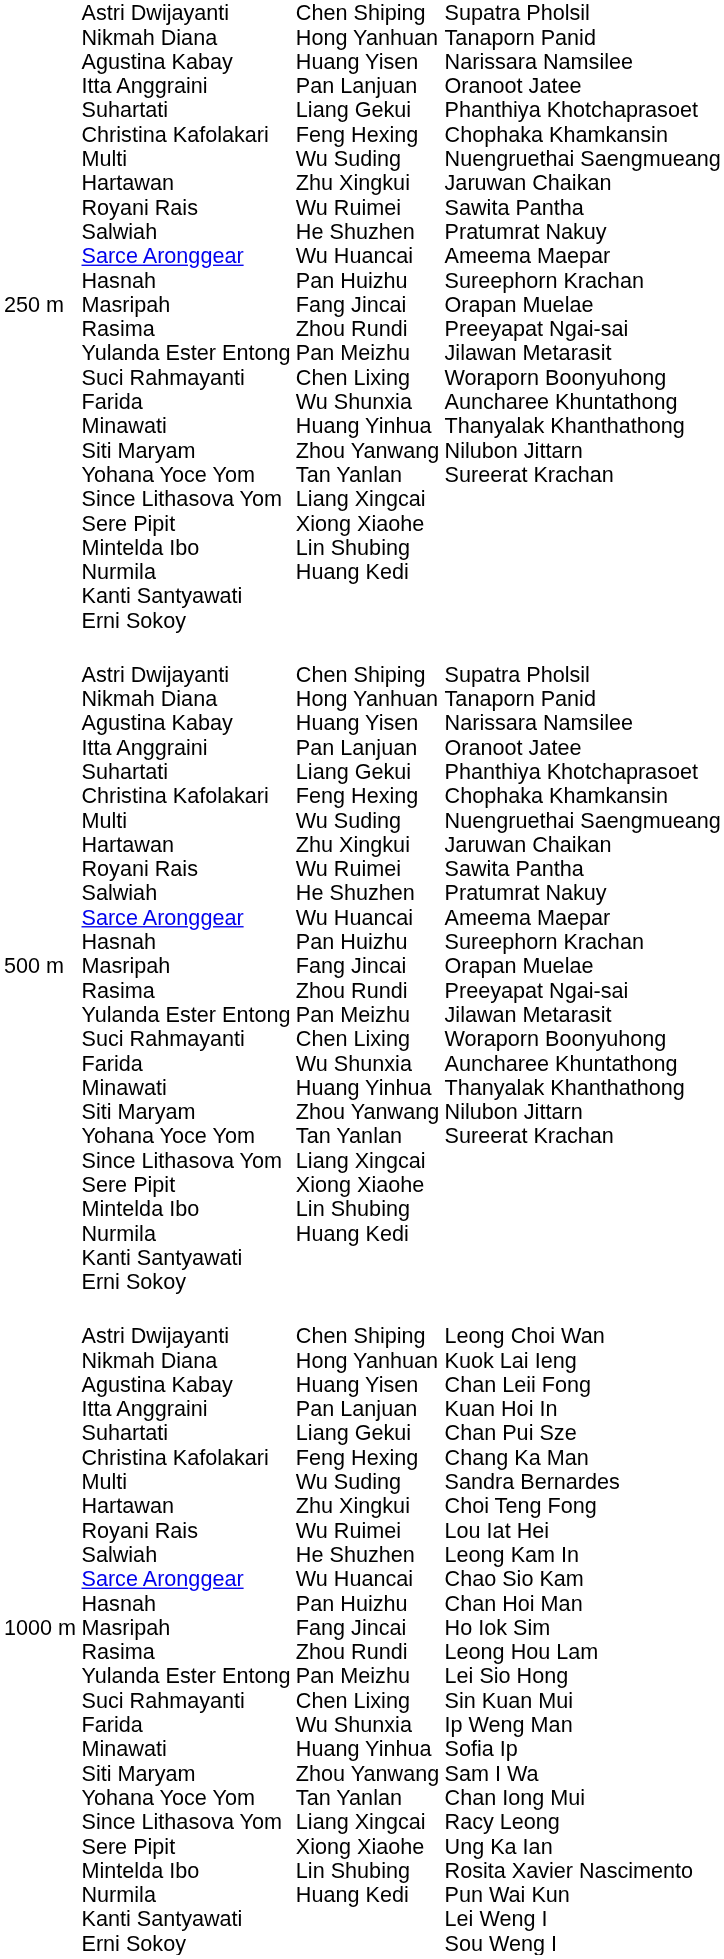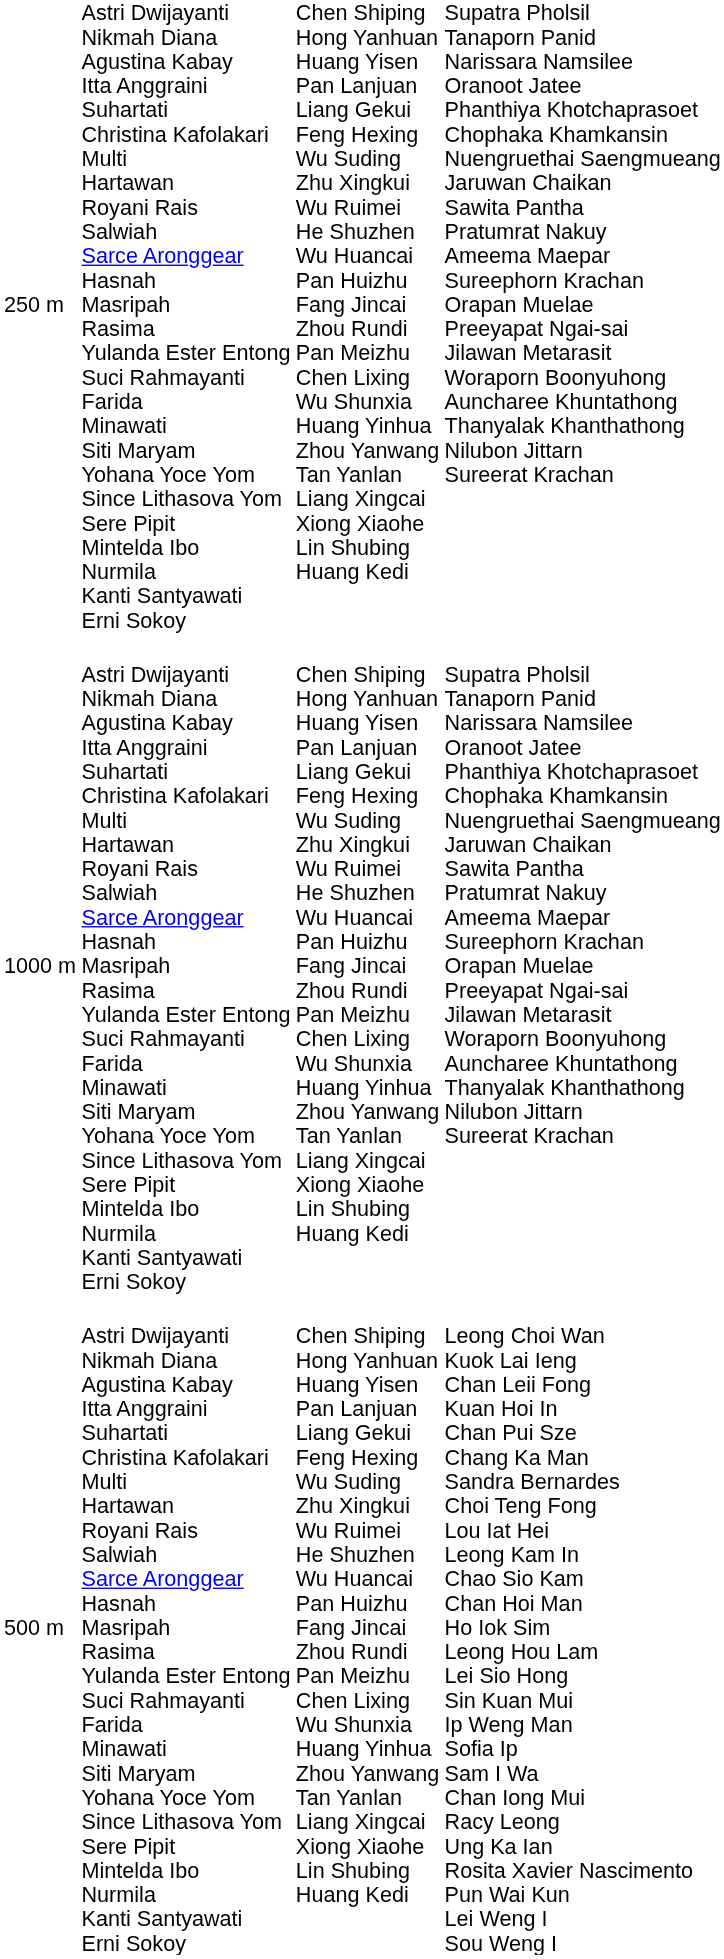row 2 | column 1: 500 m -> 1000 m
row 3 | column 1: 1000 m -> 500 m
